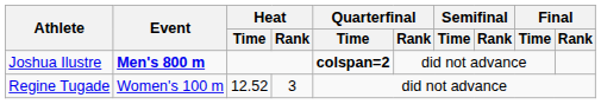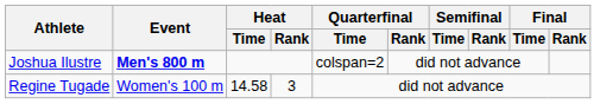Joshua Ilustre | Quarterfinal / Time: bold -> normal
Regine Tugade | Heat / Time: 12.52 -> 14.58
